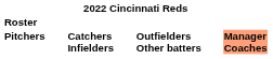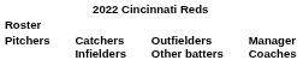Pitchers | column 4: lightsalmon background -> no background
